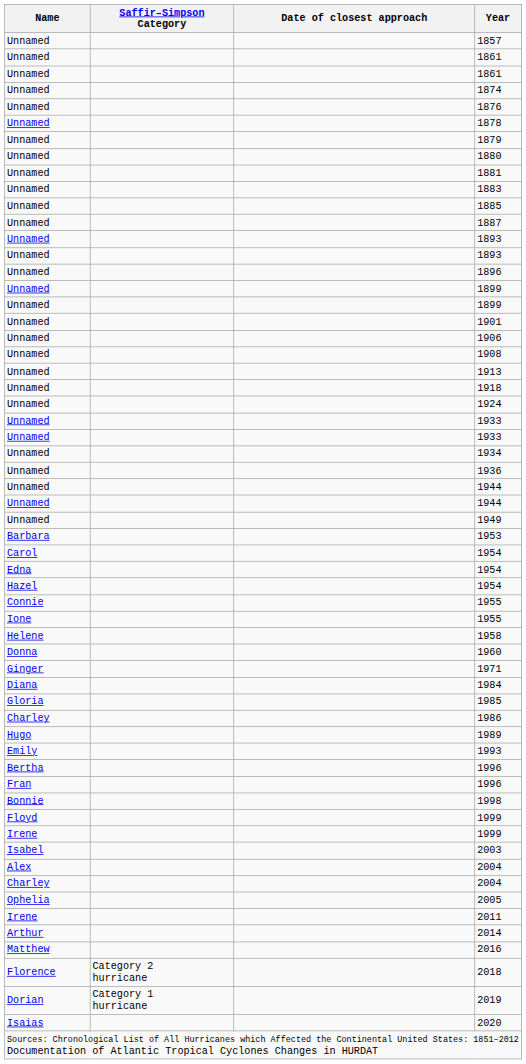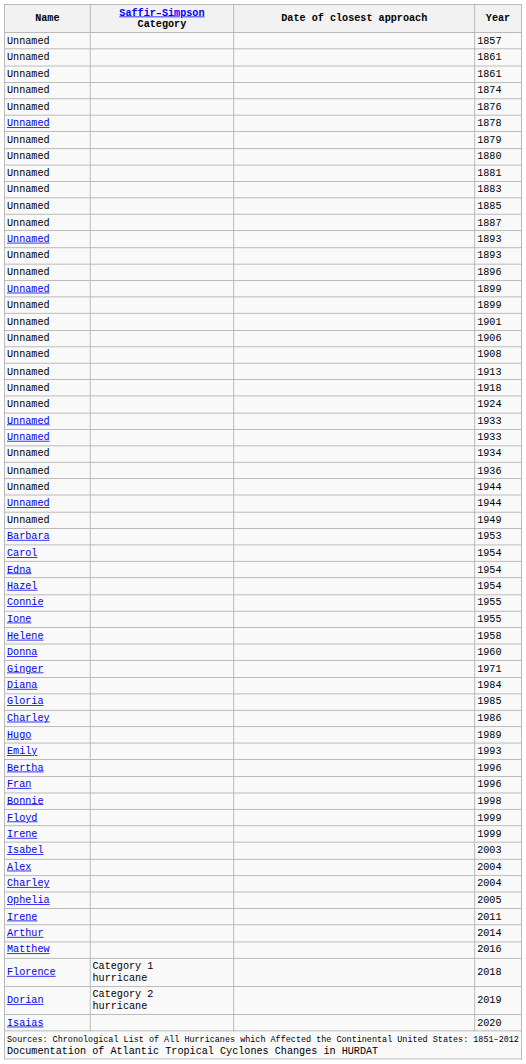2018 | Saffir–Simpson Category: Category 2 hurricane -> Category 1 hurricane
2019 | Saffir–Simpson Category: Category 1 hurricane -> Category 2 hurricane
